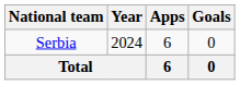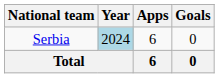Serbia | Year: no background -> lightblue background
